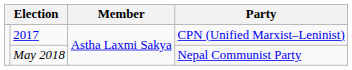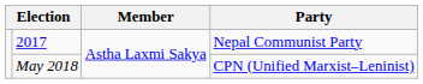2017 | Party: CPN (Unified Marxist–Leninist) -> Nepal Communist Party
May 2018 | Party: Nepal Communist Party -> CPN (Unified Marxist–Leninist)
